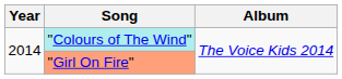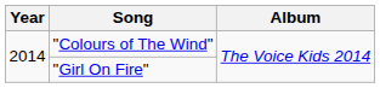"Colours of The Wind" | Song: paleturquoise background -> no background
"Girl On Fire" | Song: lightsalmon background -> no background
